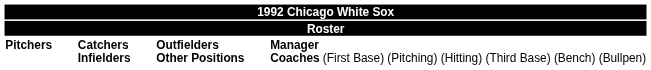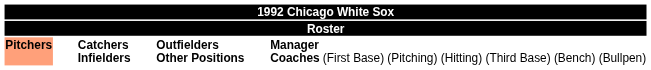Pitchers | column 1: no background -> lightsalmon background
